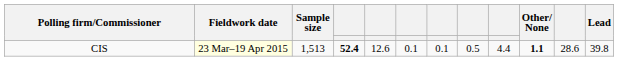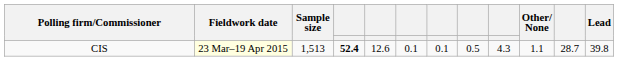CIS | column 9: 4.4 -> 4.3
CIS | Other/ None: bold -> normal
CIS | column 11: 28.6 -> 28.7
